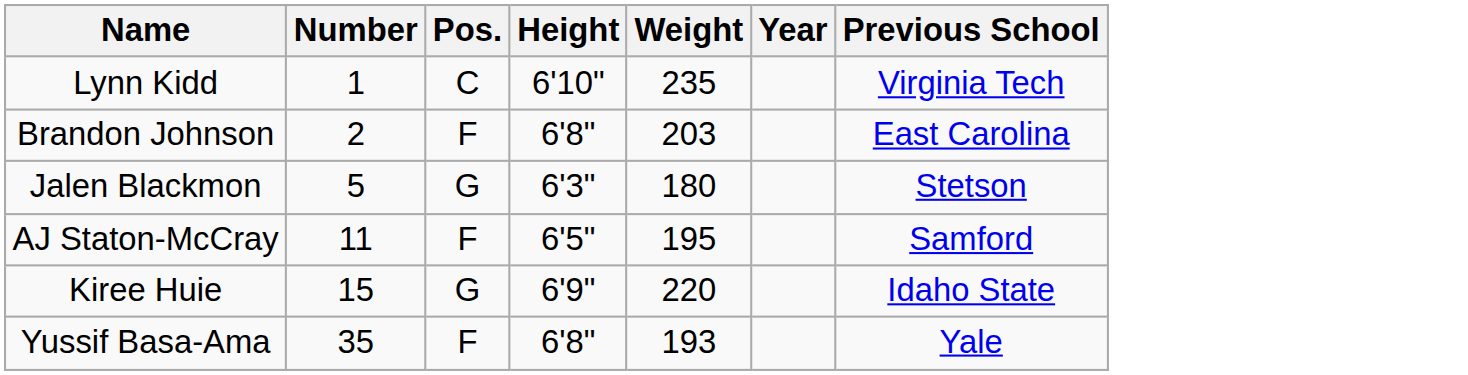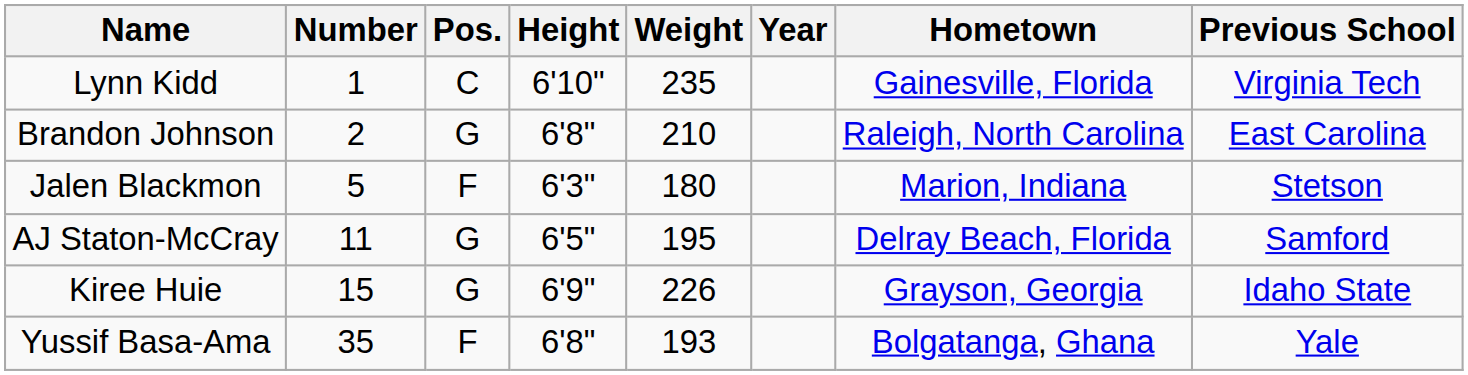+ column: Hometown | Gainesville, Florida | Raleigh, North Carolina | Marion, Indiana | Delray Beach, Florida | Grayson, Georgia | Bolgatanga, Ghana
Brandon Johnson | Pos.: F -> G
Brandon Johnson | Weight: 203 -> 210
Jalen Blackmon | Pos.: G -> F
AJ Staton-McCray | Pos.: F -> G
Kiree Huie | Weight: 220 -> 226
